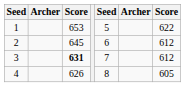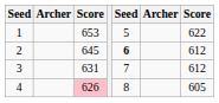2 | column 5: normal -> bold
3 | column 3: bold -> normal
4 | column 3: no background -> pink background
